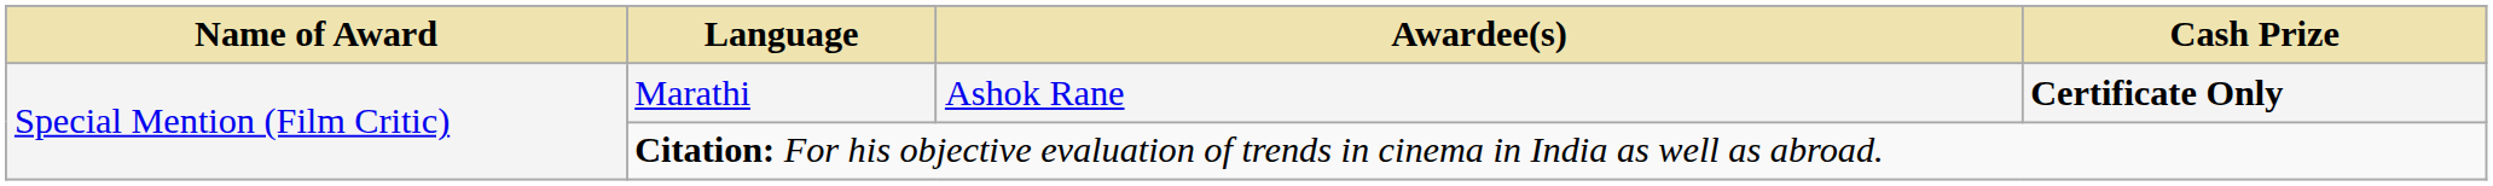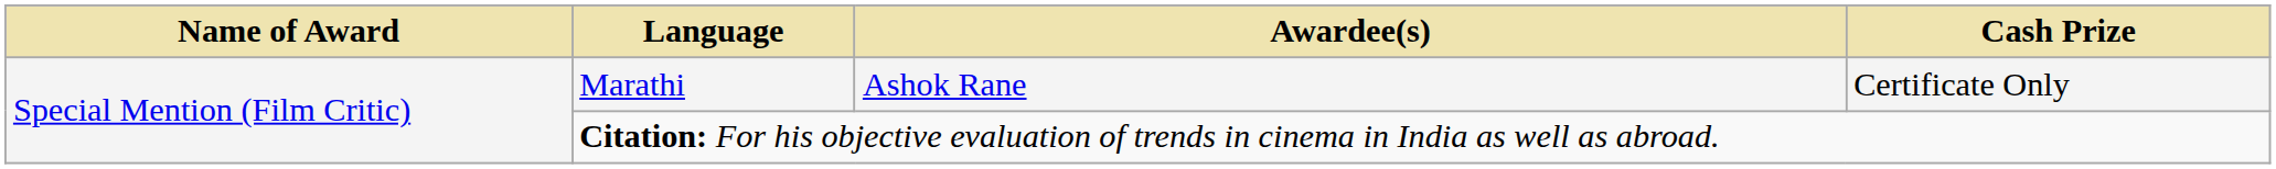Marathi | Cash Prize: bold -> normal
